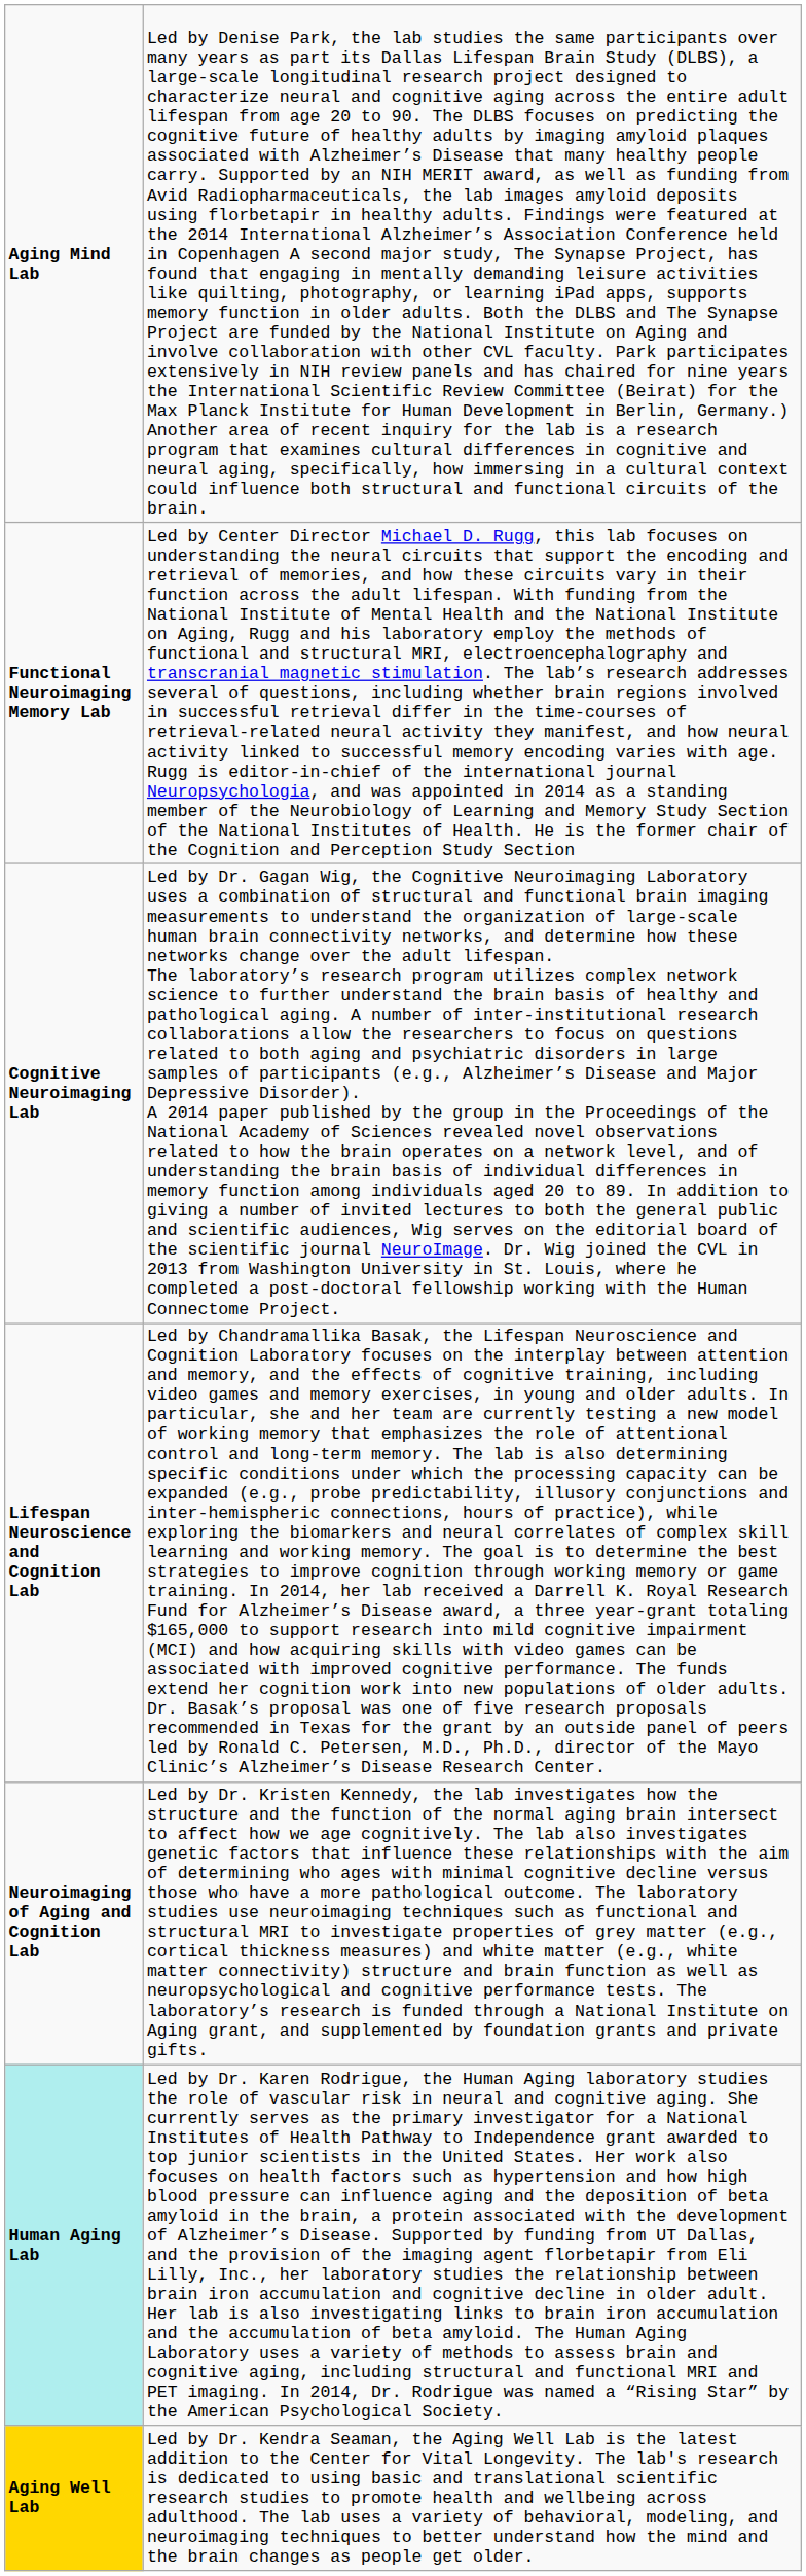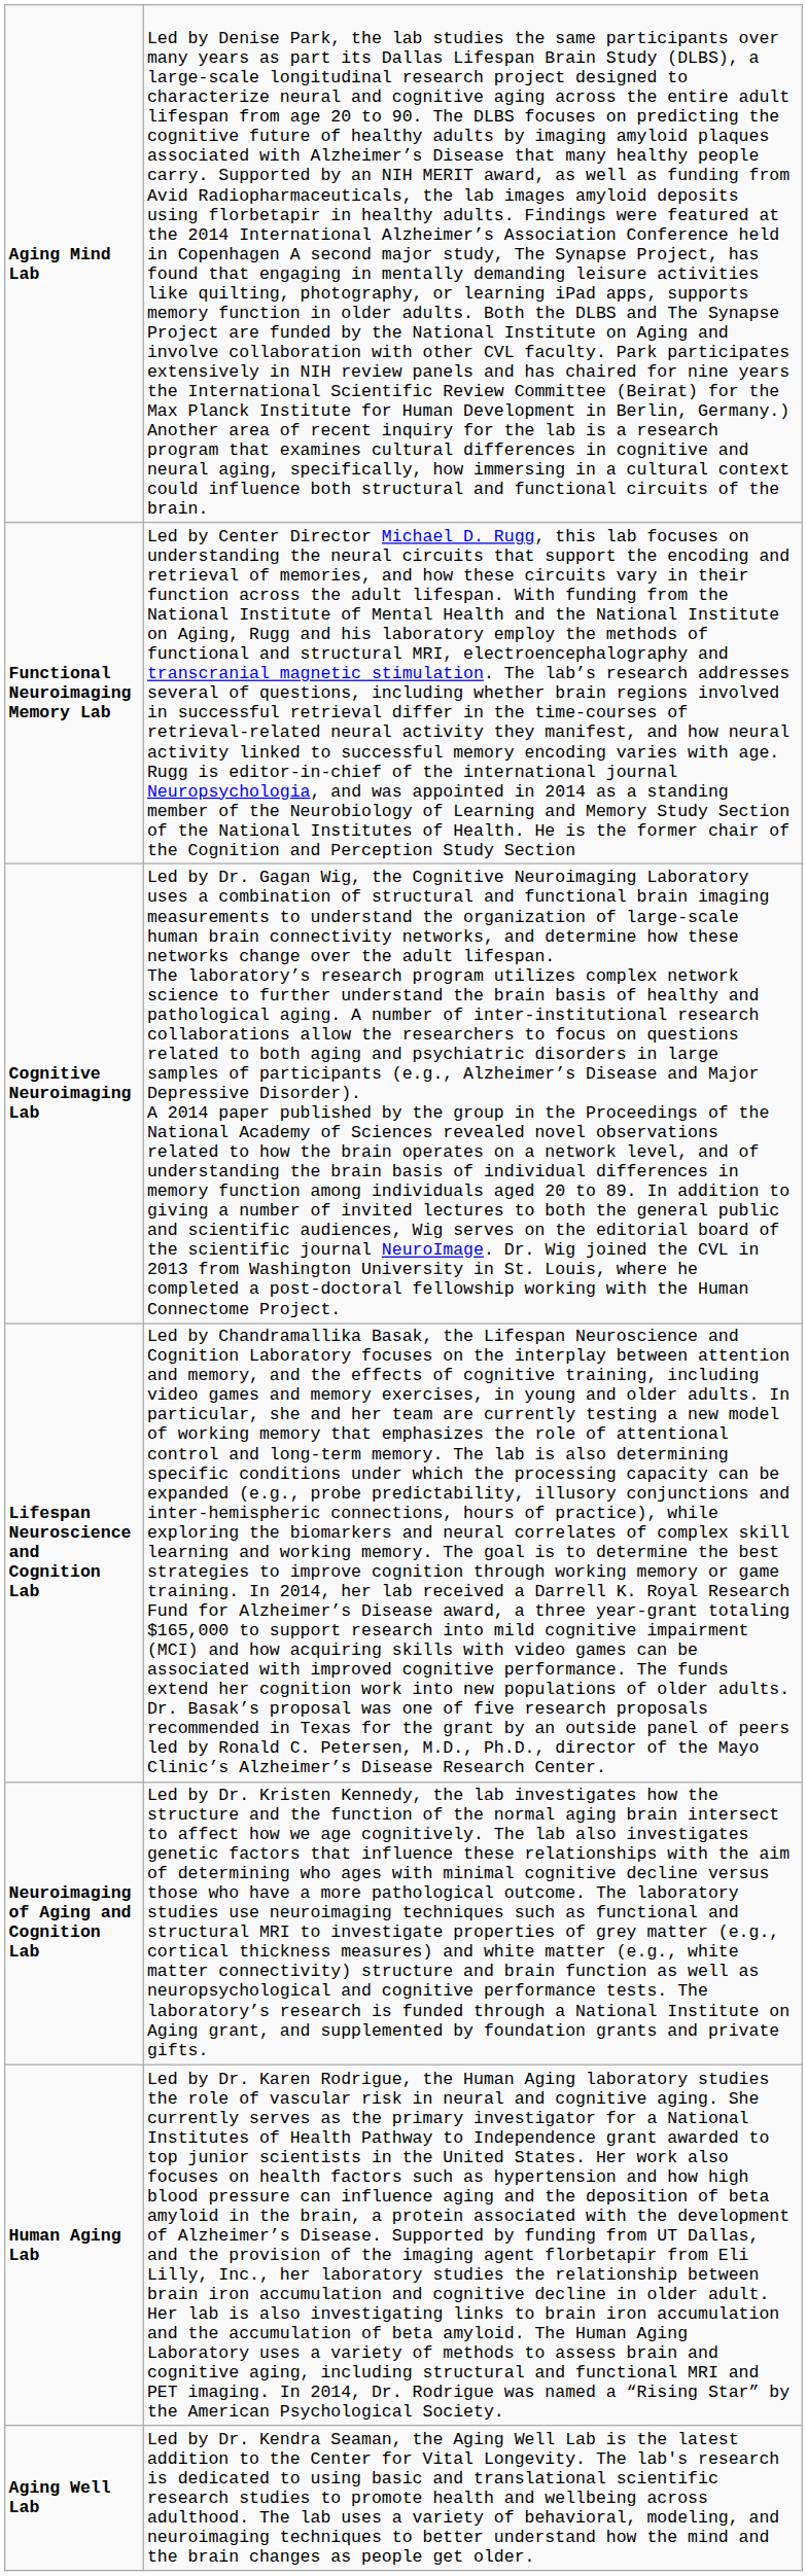Human Aging Lab | column 1: paleturquoise background -> no background
Aging Well Lab | column 1: gold background -> no background
